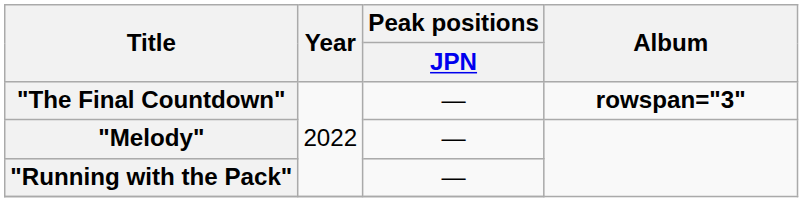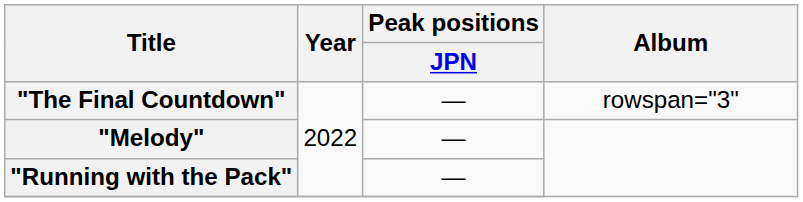"The Final Countdown" | Album: bold -> normal
